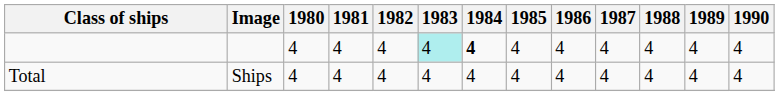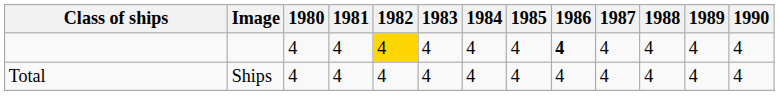row 2 | 1982: no background -> gold background
row 2 | 1983: paleturquoise background -> no background
row 2 | 1984: bold -> normal
row 2 | 1986: normal -> bold
